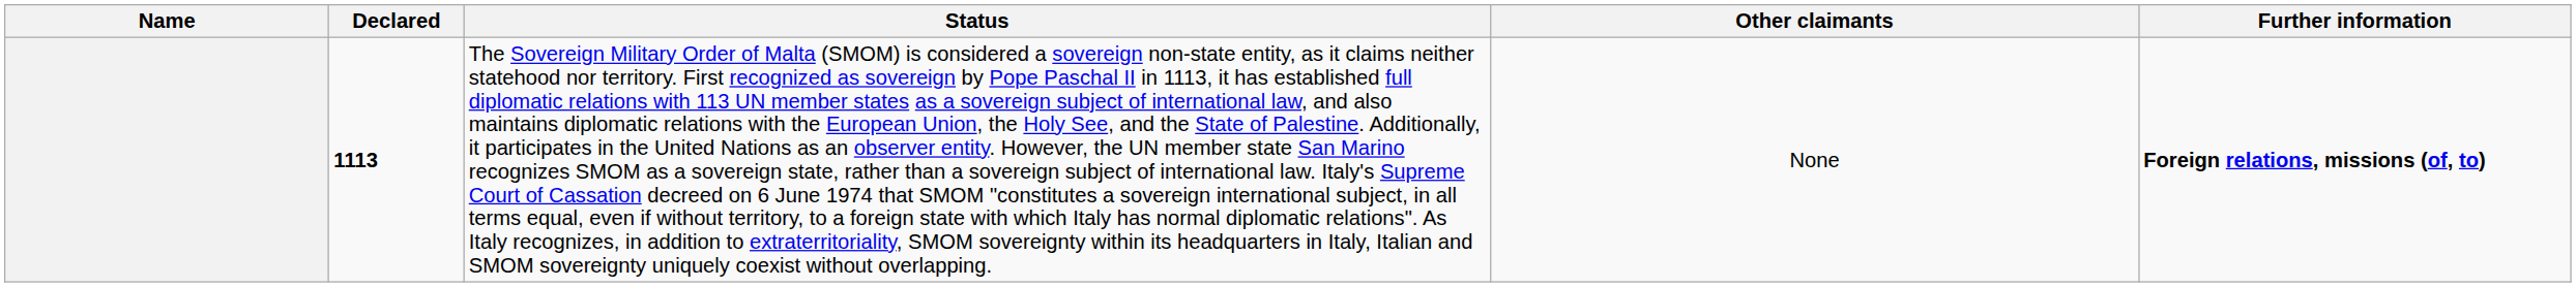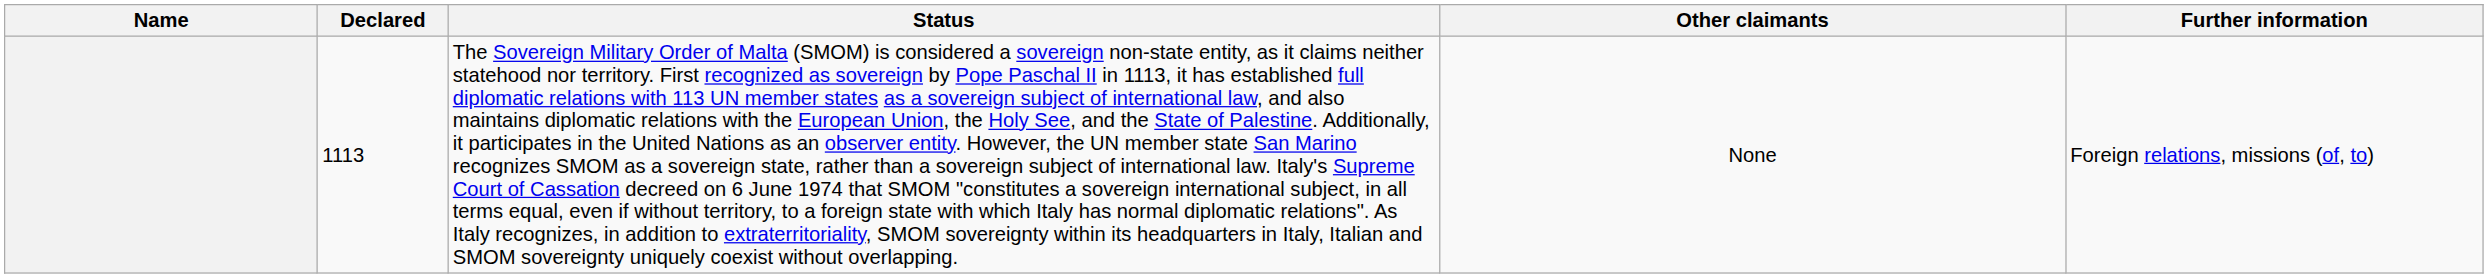row 2 | Declared: bold -> normal
row 2 | Further information: bold -> normal
